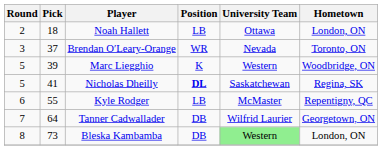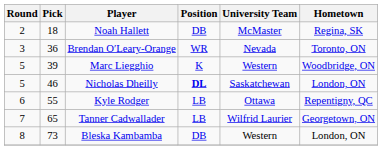Noah Hallett | Position: LB -> DB
Noah Hallett | University Team: Ottawa -> McMaster
Noah Hallett | Hometown: London, ON -> Regina, SK
Brendan O′Leary-Orange | Pick: 37 -> 36
Nicholas Dheilly | Pick: 41 -> 46
Nicholas Dheilly | Hometown: Regina, SK -> London, ON
Kyle Rodger | University Team: McMaster -> Ottawa
Tanner Cadwallader | Pick: 64 -> 65
Tanner Cadwallader | Position: DB -> LB
Bleska Kambamba | University Team: lightgreen background -> no background
